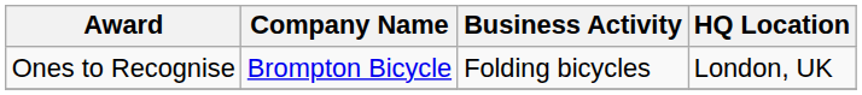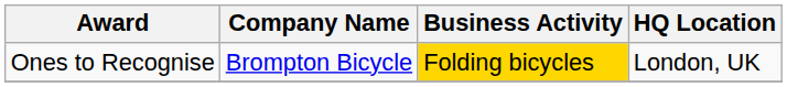Ones to Recognise | Business Activity: no background -> gold background
